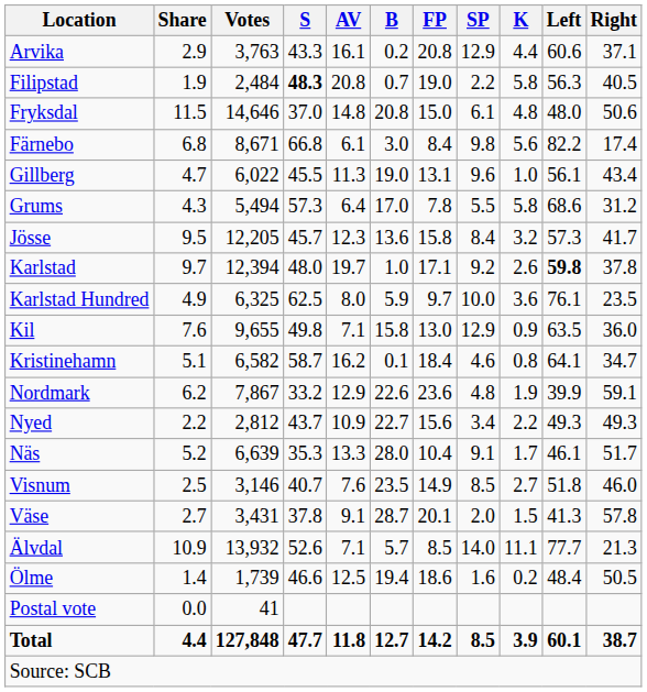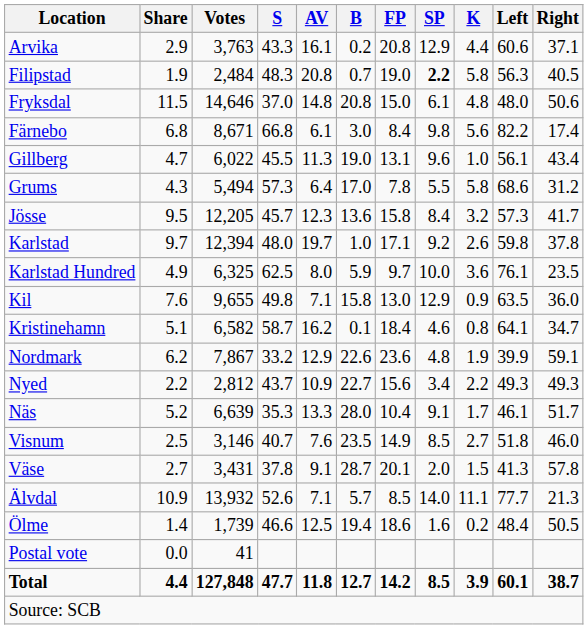Filipstad | S: bold -> normal
Filipstad | SP: normal -> bold
Karlstad | Left: bold -> normal
